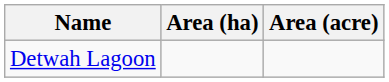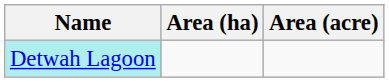Detwah Lagoon | Name: no background -> paleturquoise background
